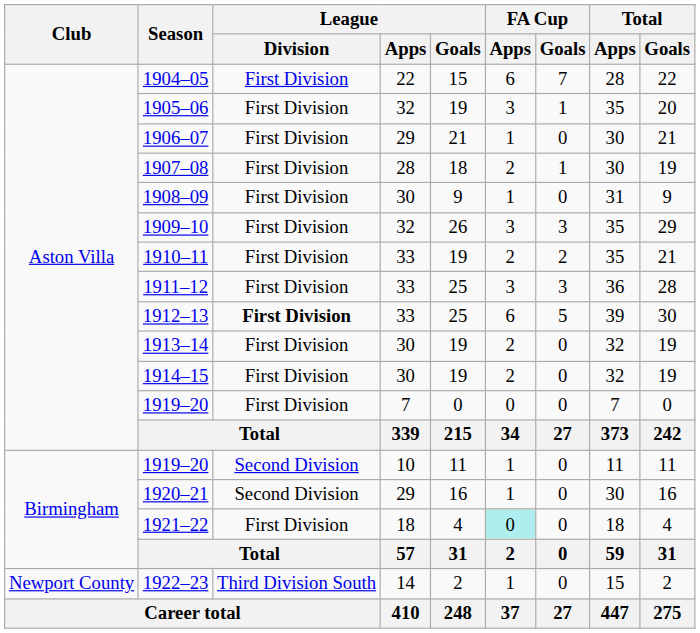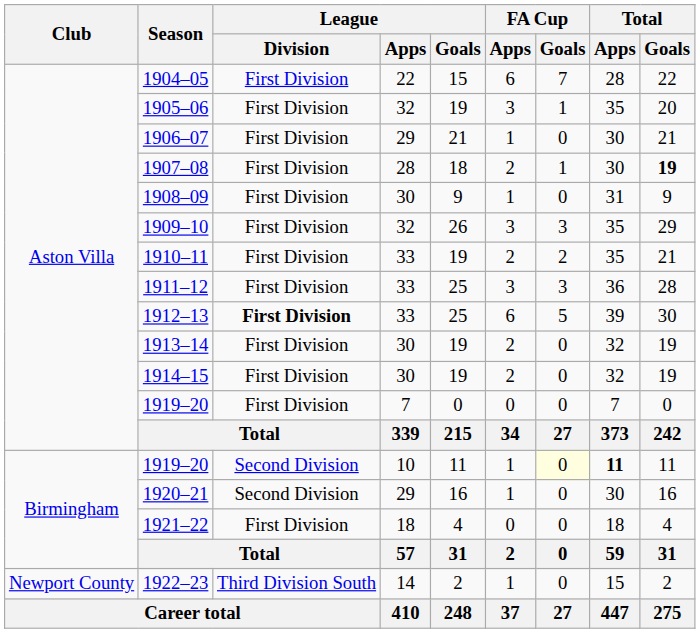1907–08 | Total / Goals: normal -> bold
1919–20 / 10 | FA Cup / Goals: no background -> lightyellow background
1919–20 / 10 | Total / Apps: normal -> bold
1921–22 | FA Cup / Apps: paleturquoise background -> no background
